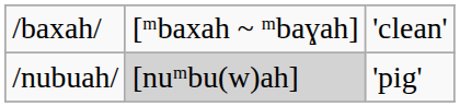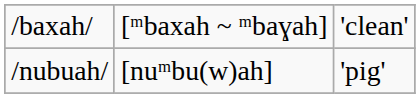/nubuah/ | column 2: lightgrey background -> no background
